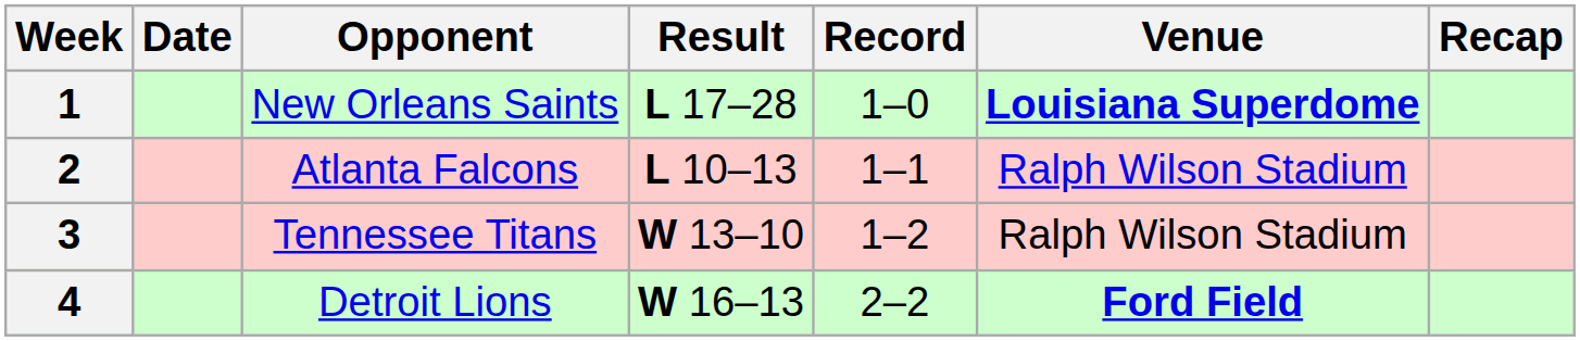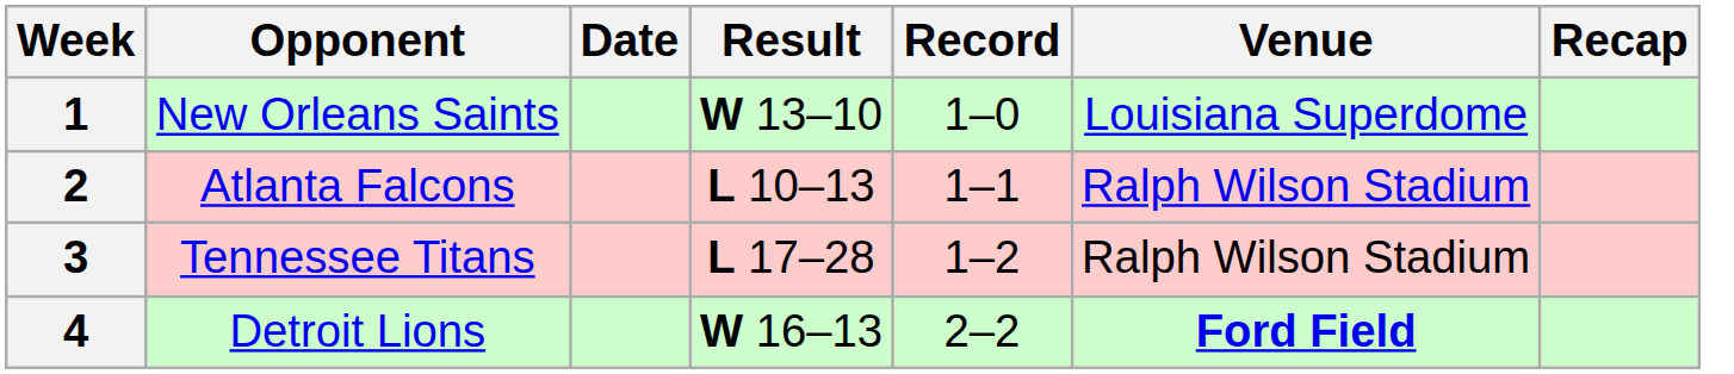columns swapped: Date <-> Opponent
1 | Result: L 17–28 -> W 13–10
1 | Venue: bold -> normal
3 | Result: W 13–10 -> L 17–28
